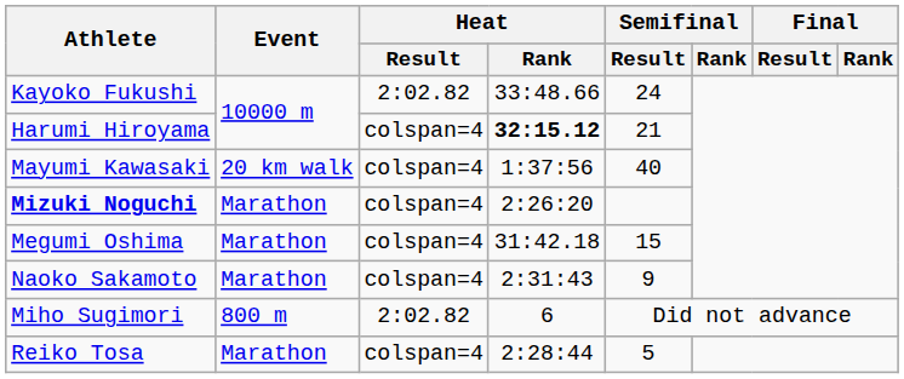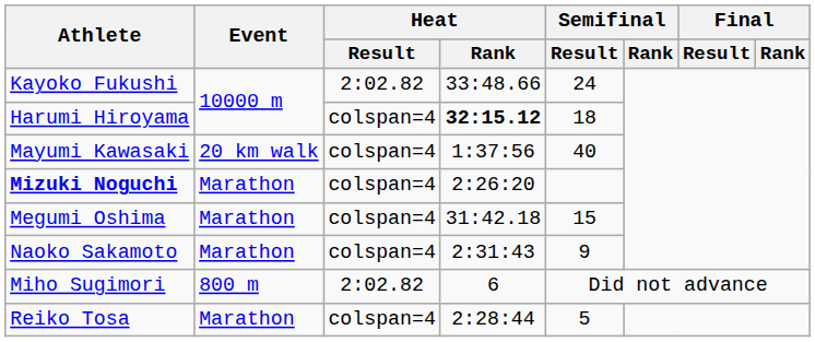Harumi Hiroyama | Semifinal / Result: 21 -> 18
